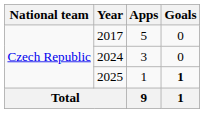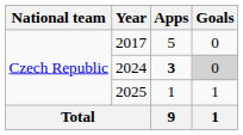2024 | Apps: normal -> bold
2024 | Goals: no background -> lightgrey background
2025 | Goals: bold -> normal
